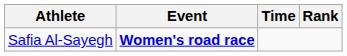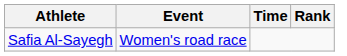Safia Al-Sayegh | Event: bold -> normal
